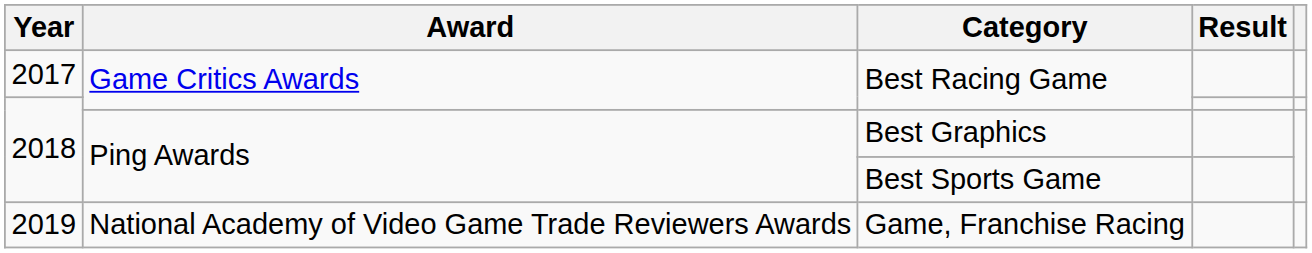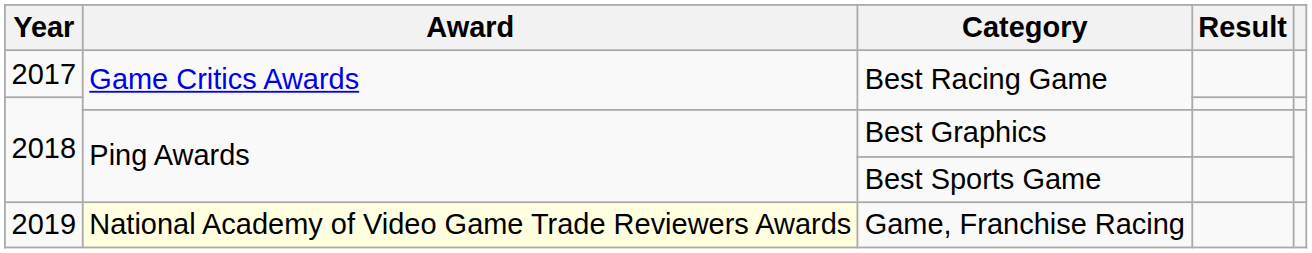Game, Franchise Racing | Award: no background -> lightyellow background
